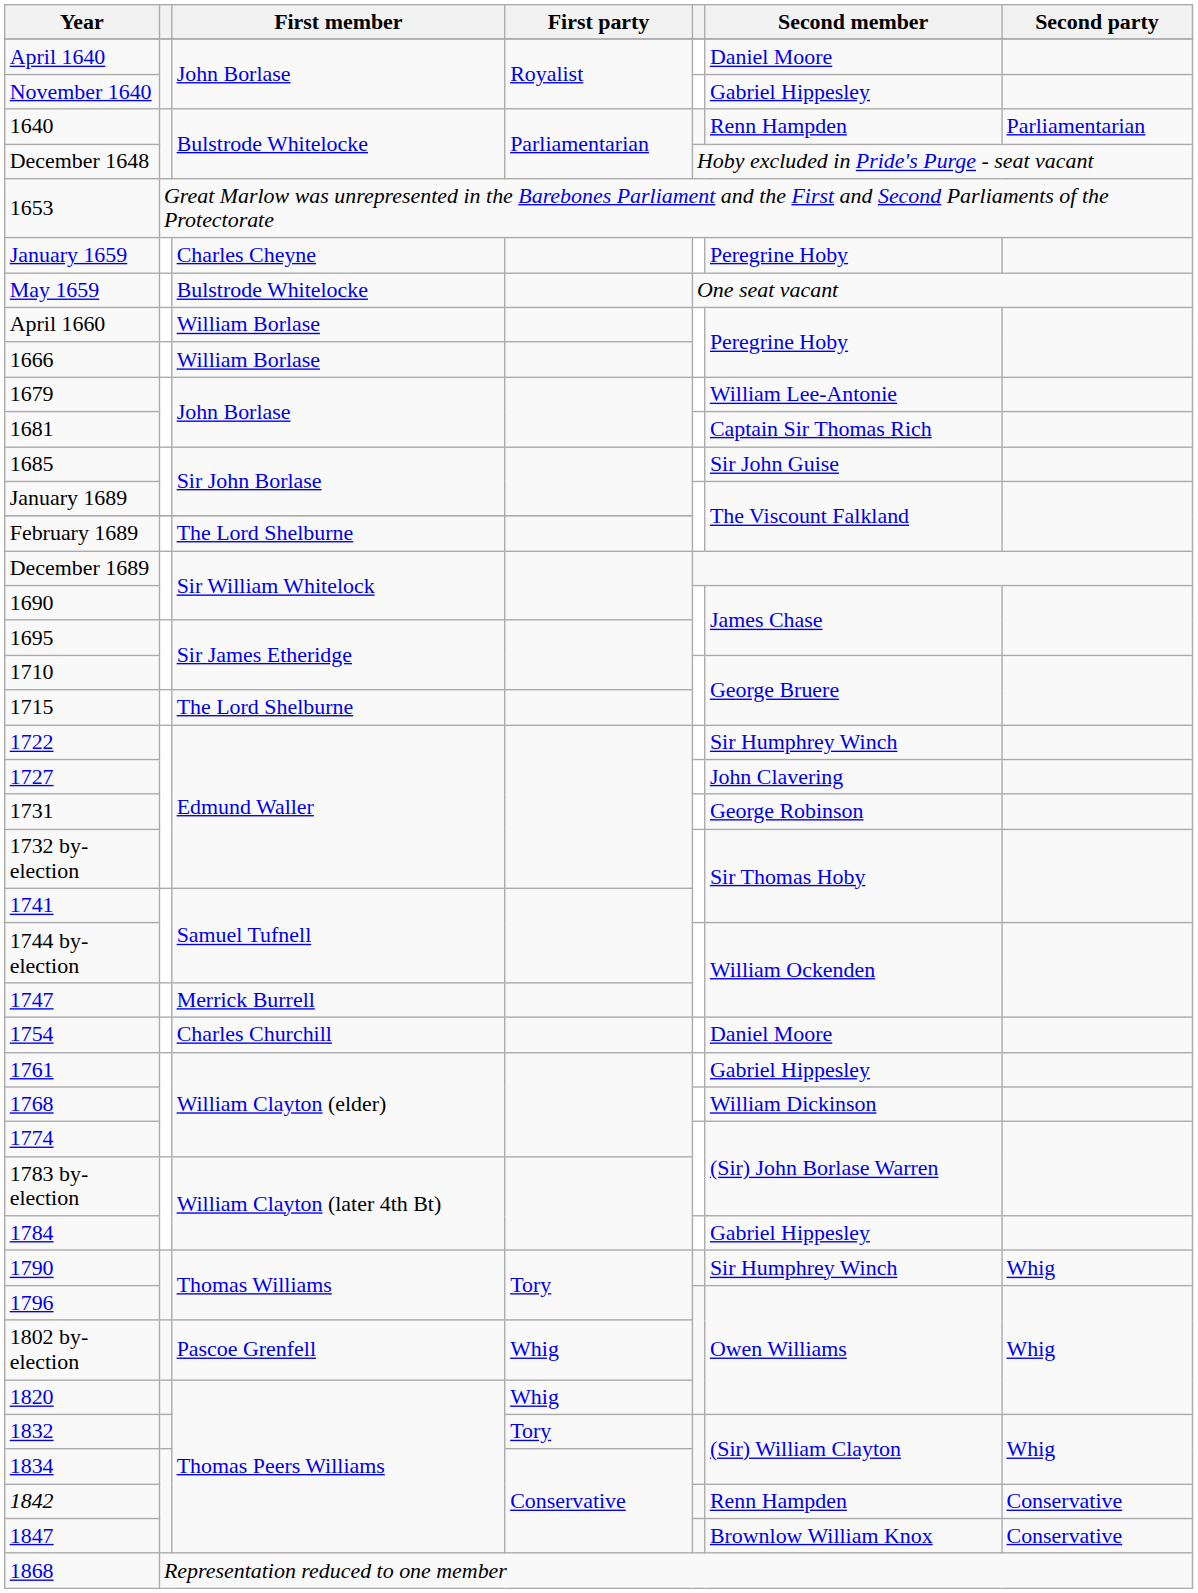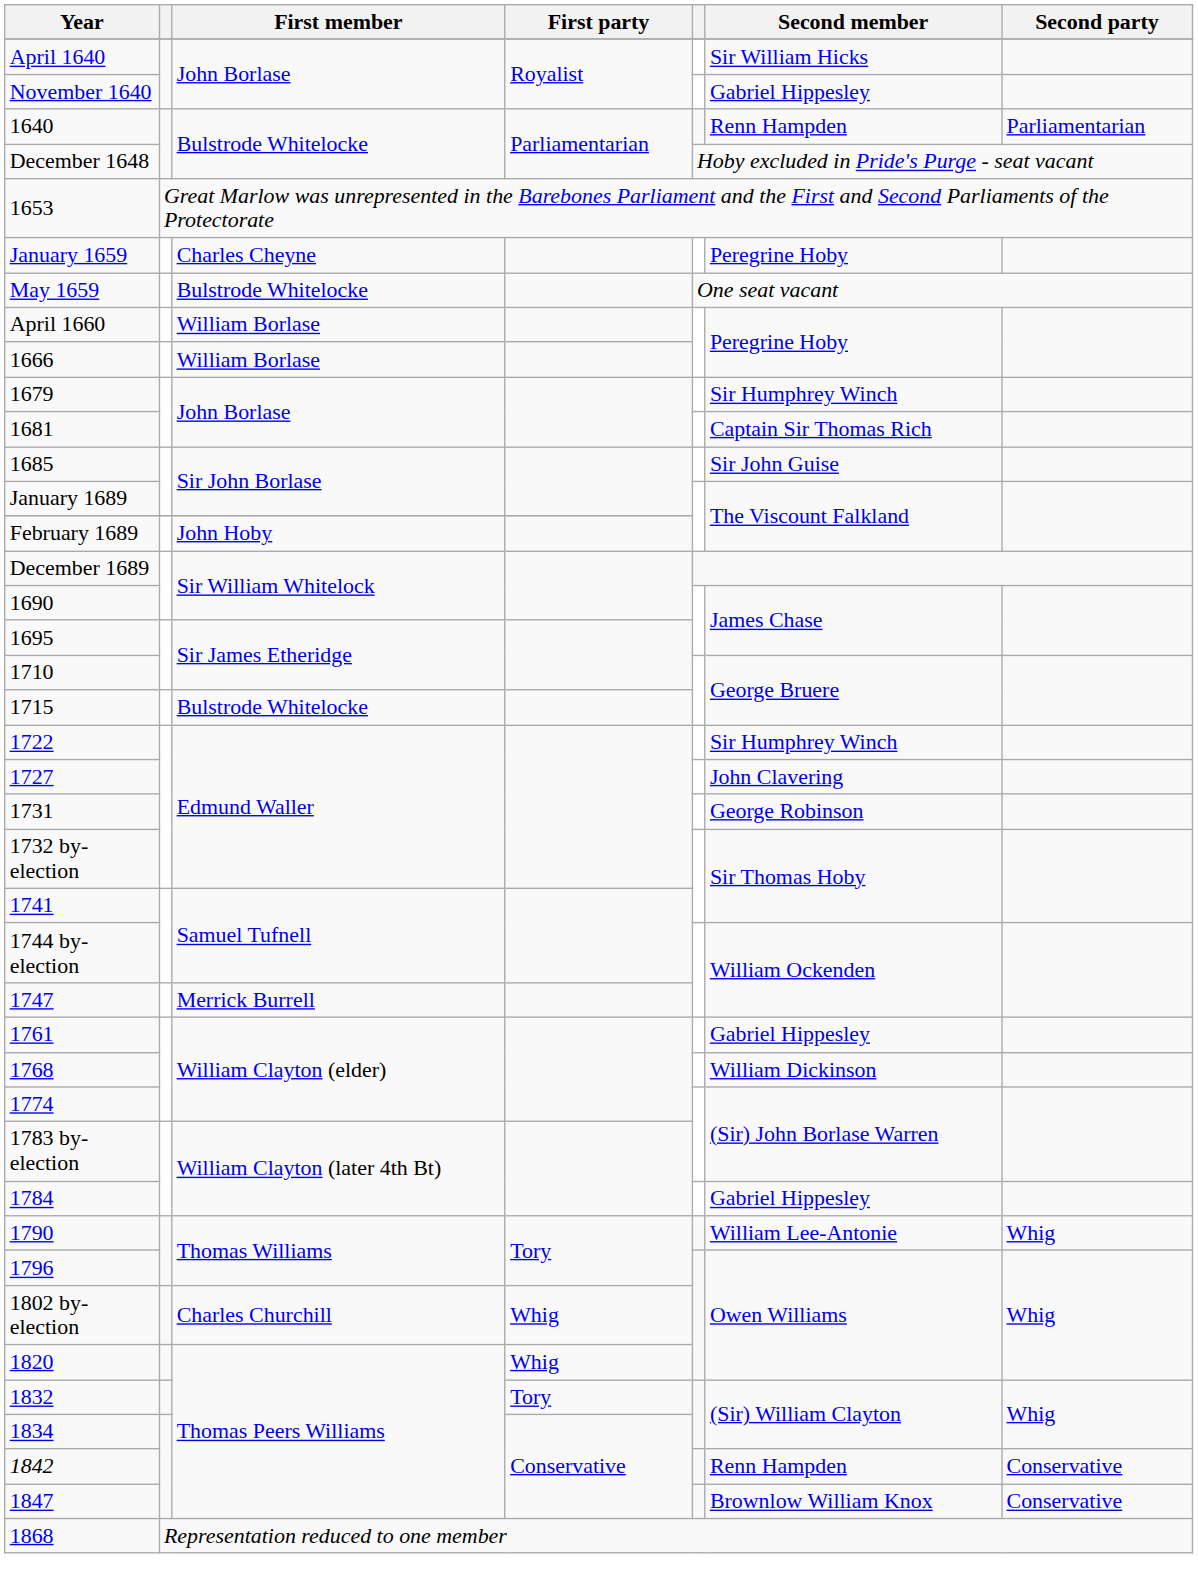April 1640 | Second member: Daniel Moore -> Sir William Hicks
1679 | Second member: William Lee-Antonie -> Sir Humphrey Winch
February 1689 | First member: The Lord Shelburne -> John Hoby
1715 | First member: The Lord Shelburne -> Bulstrode Whitelocke
- row: 1754 | Charles Churchill | Daniel Moore
1790 | Second member: Sir Humphrey Winch -> William Lee-Antonie
1802 by-election | First member: Pascoe Grenfell -> Charles Churchill
